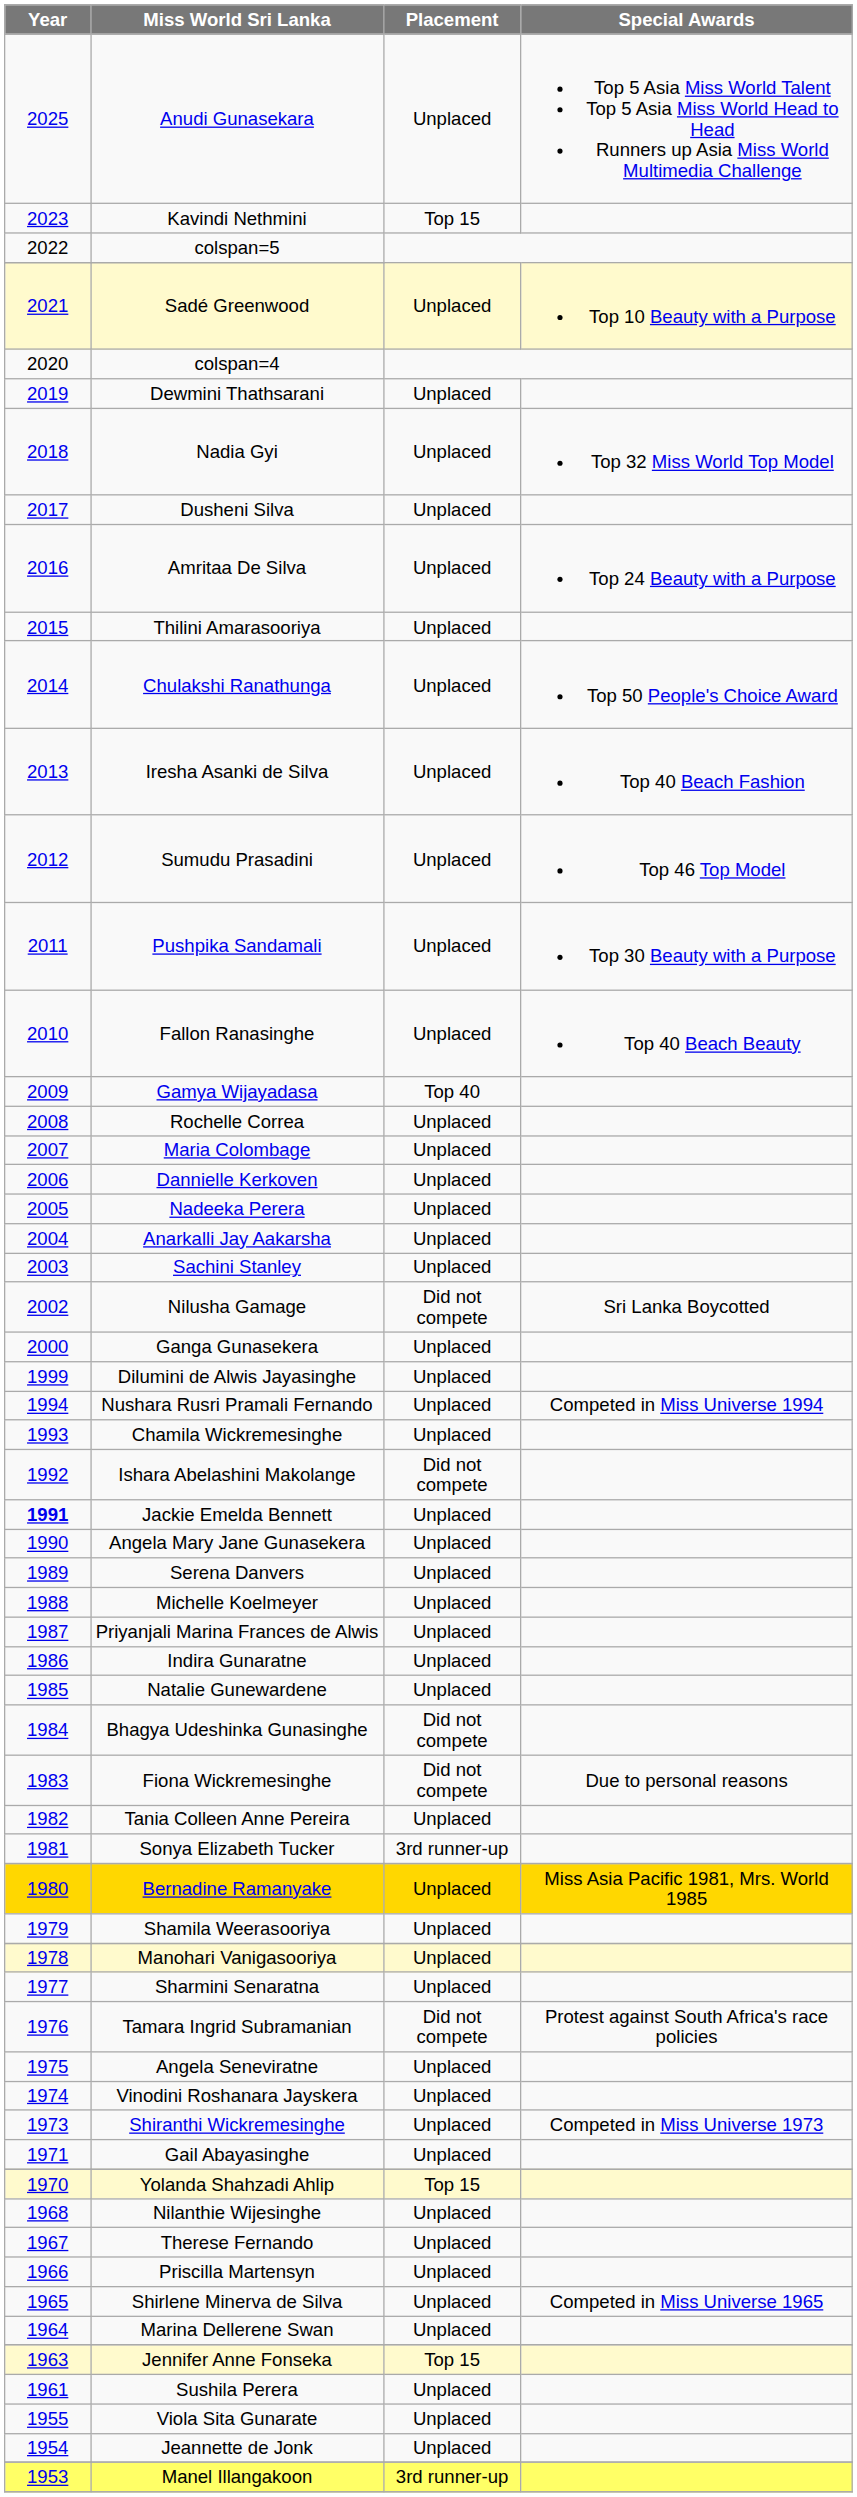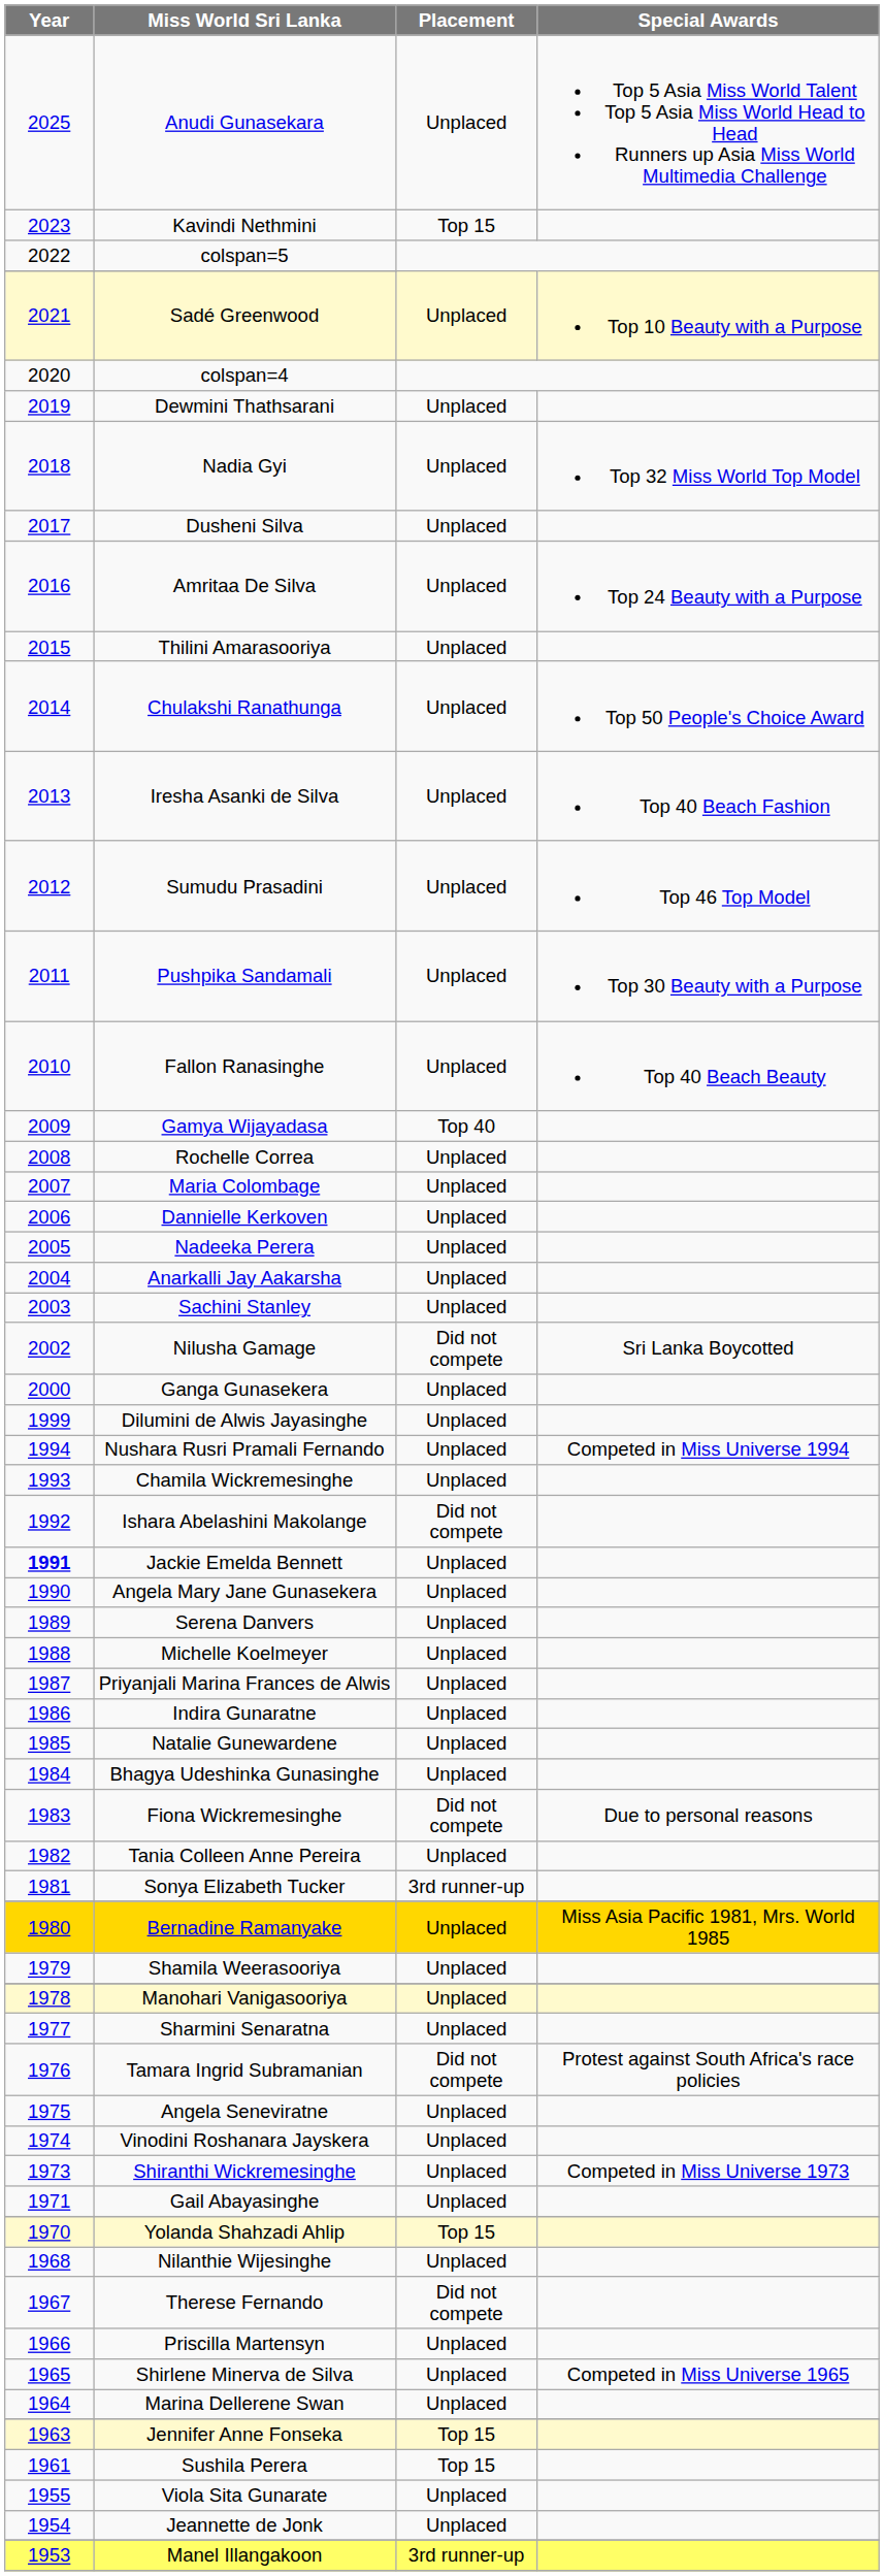Bhagya Udeshinka Gunasinghe | Placement: Did not compete -> Unplaced
Therese Fernando | Placement: Unplaced -> Did not compete
Sushila Perera | Placement: Unplaced -> Top 15
